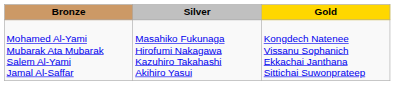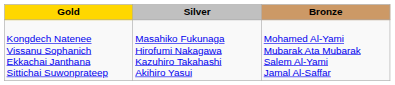columns swapped: Gold <-> Bronze
